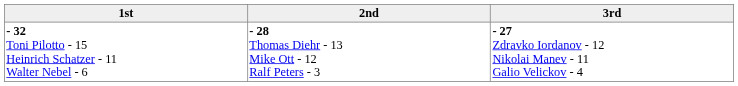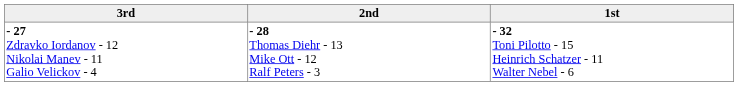columns swapped: 1st <-> 3rd
